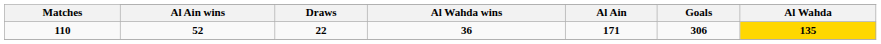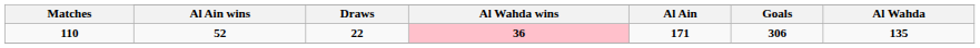110 | Al Wahda wins: no background -> pink background
110 | Al Wahda: gold background -> no background
